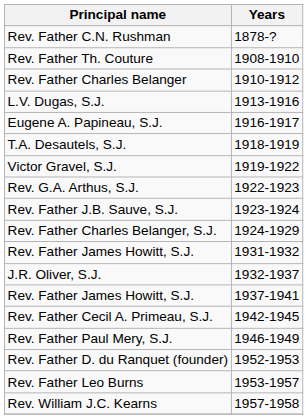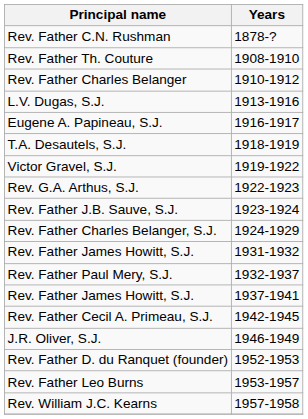row 13 | Principal name: J.R. Oliver, S.J. -> Rev. Father Paul Mery, S.J.
row 16 | Principal name: Rev. Father Paul Mery, S.J. -> J.R. Oliver, S.J.
